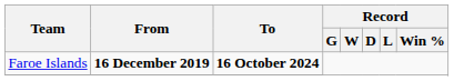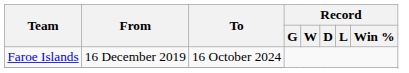Faroe Islands | From: bold -> normal
Faroe Islands | To: bold -> normal
